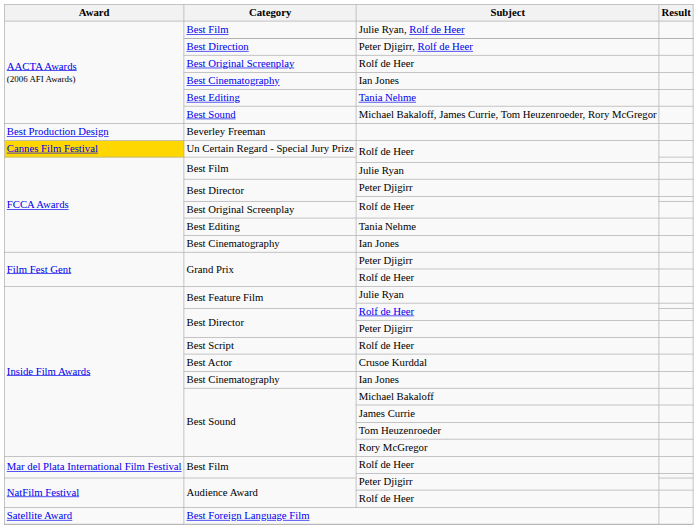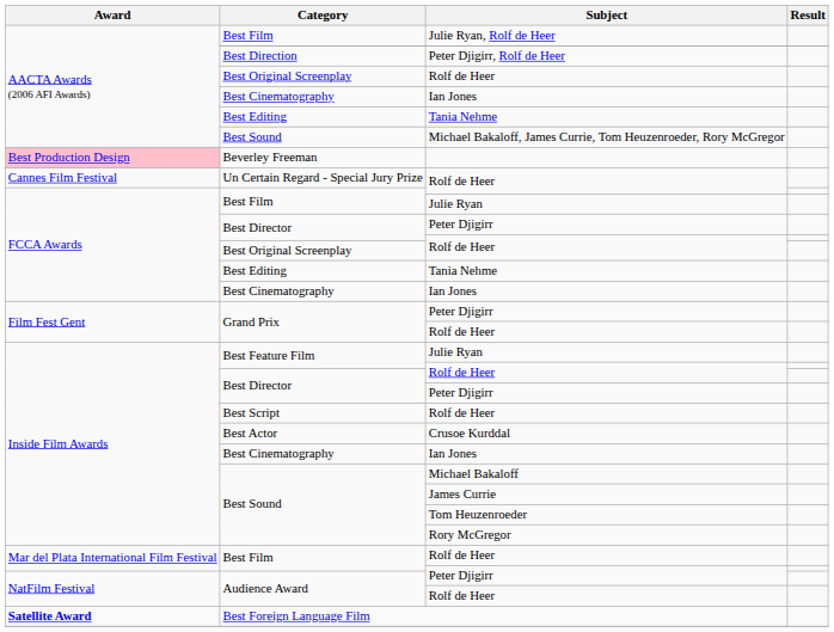Beverley Freeman | Award: no background -> pink background
Un Certain Regard - Special Jury Prize | Award: gold background -> no background
Best Foreign Language Film | Award: normal -> bold
